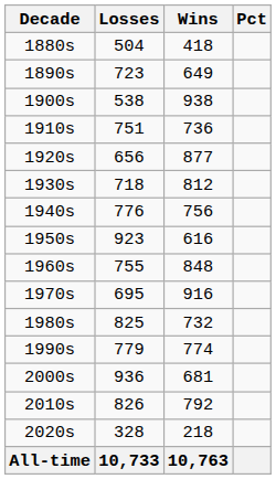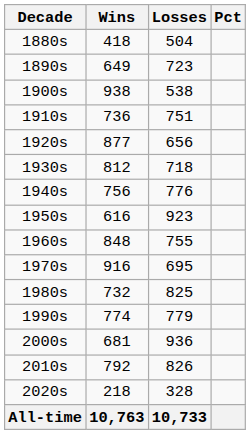columns swapped: Wins <-> Losses
